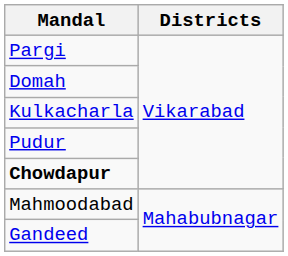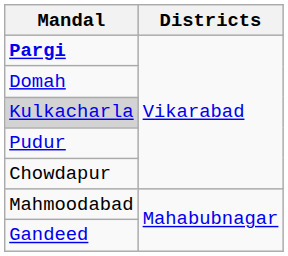Pargi | Mandal: normal -> bold
Kulkacharla | Mandal: no background -> lightgrey background
Chowdapur | Mandal: bold -> normal
